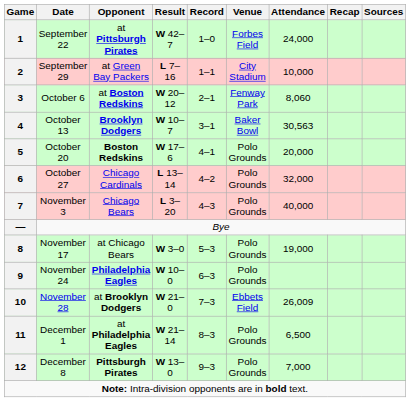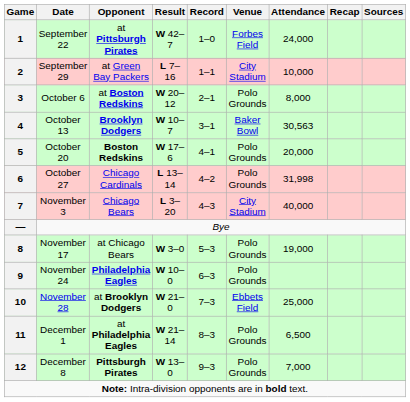3 | Venue: Fenway Park -> Polo Grounds
3 | Attendance: 8,060 -> 8,000
6 | Attendance: 32,000 -> 31,998
7 | Venue: Polo Grounds -> City Stadium
10 | Attendance: 26,009 -> 25,000
